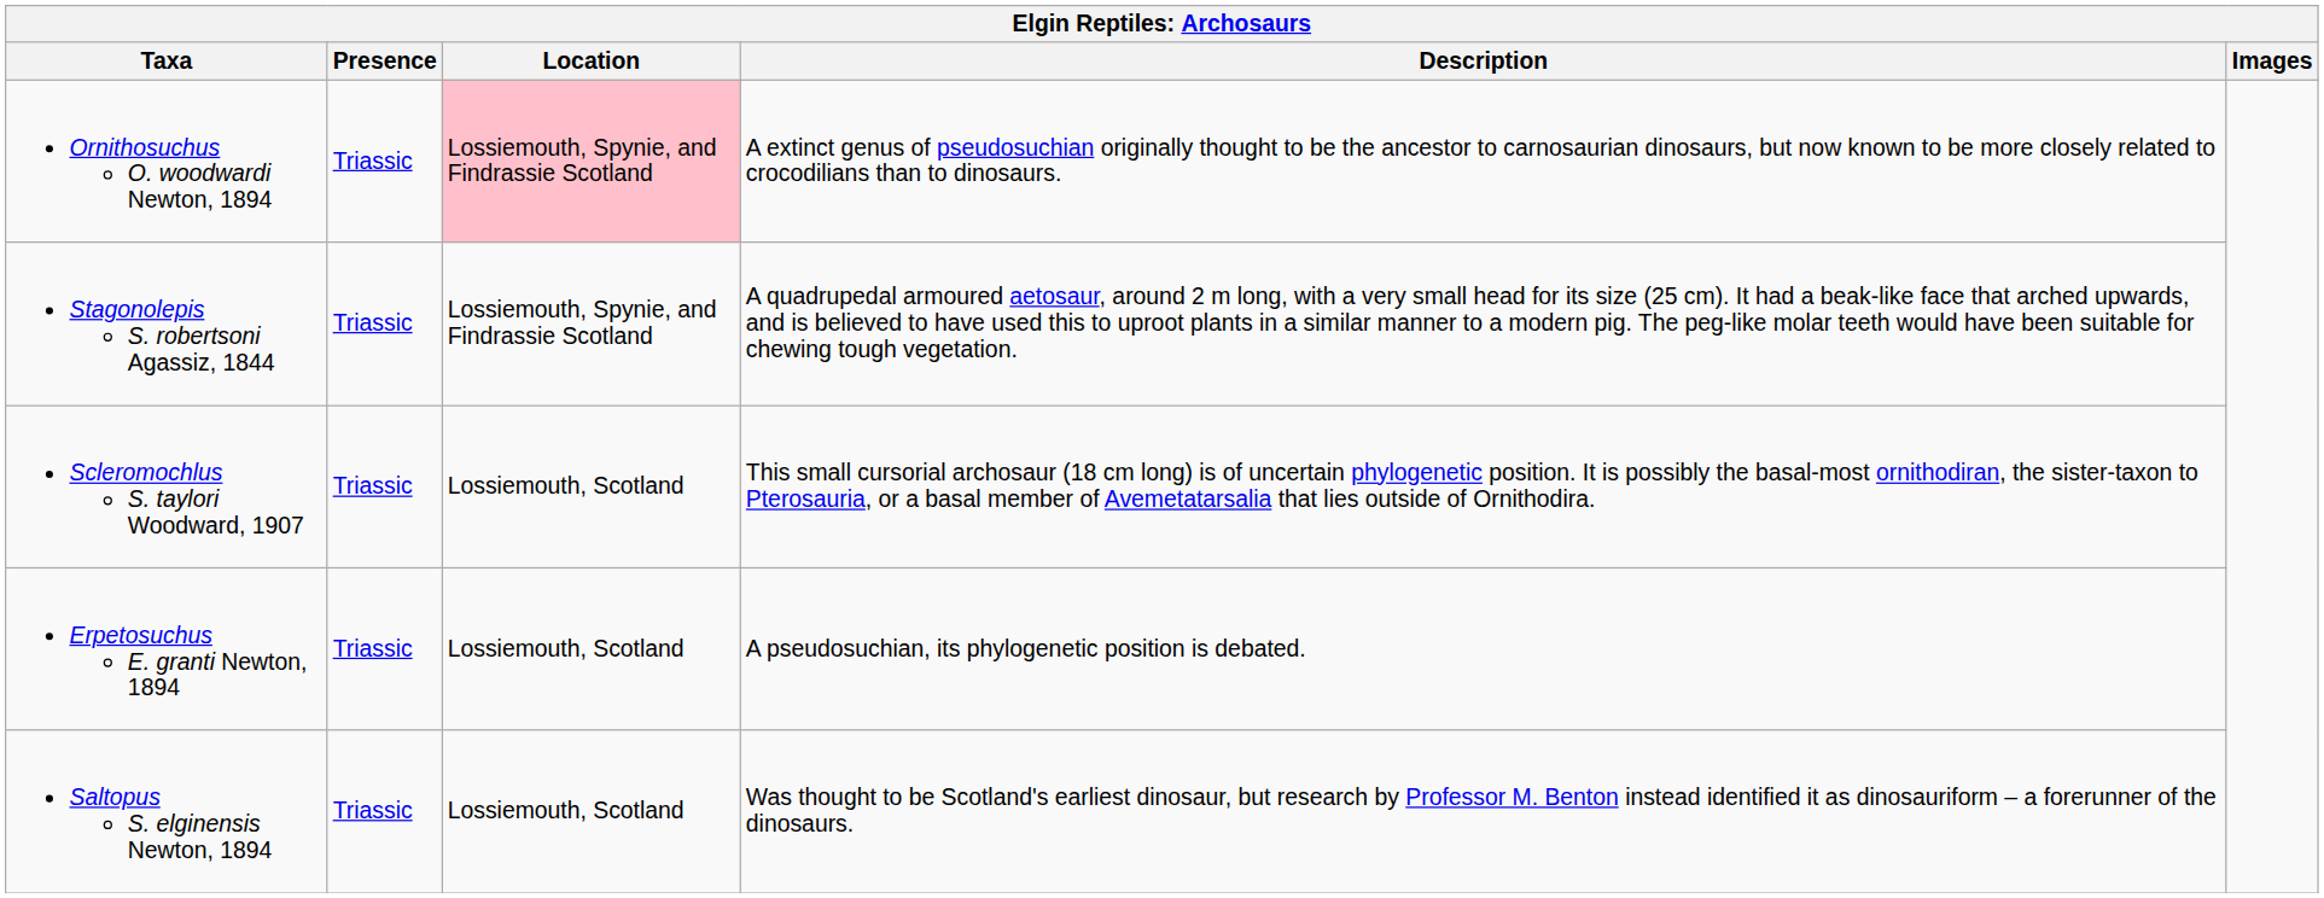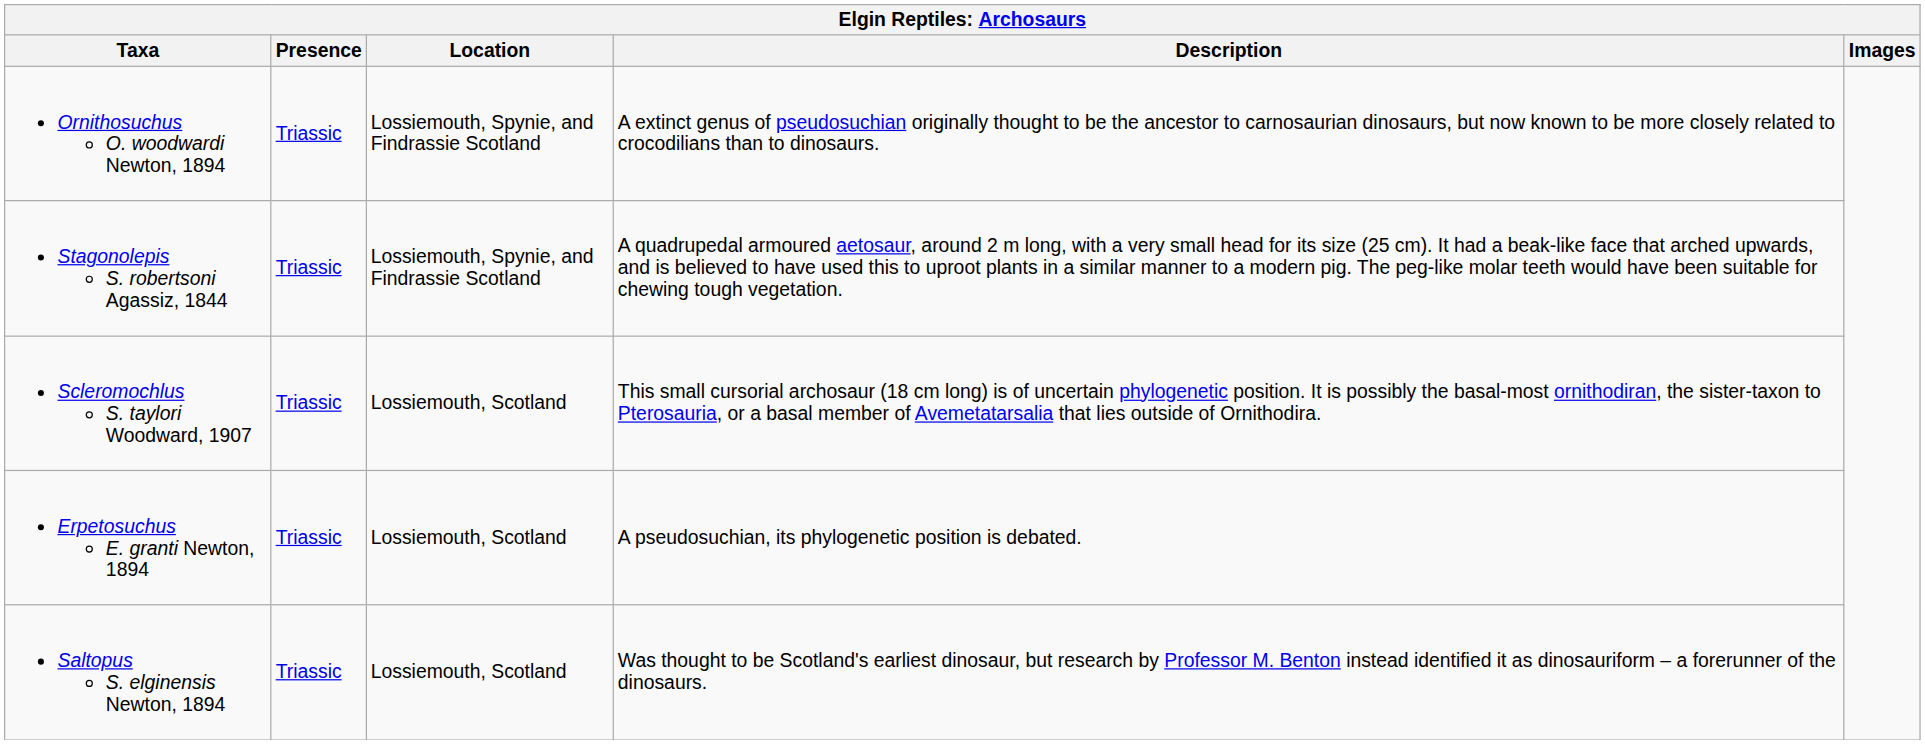Ornithosuchus O. woodwardi Newton, 1894 | Location: pink background -> no background
